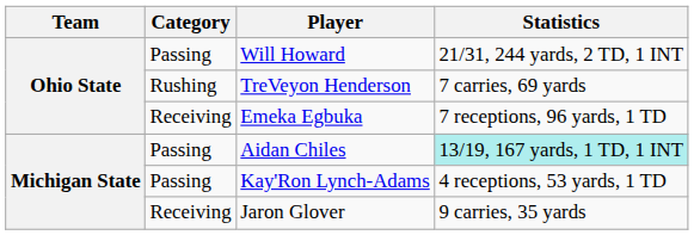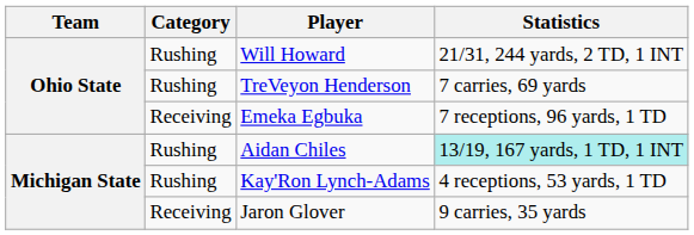Will Howard | Category: Passing -> Rushing
Aidan Chiles | Category: Passing -> Rushing
Kay'Ron Lynch-Adams | Category: Passing -> Rushing
